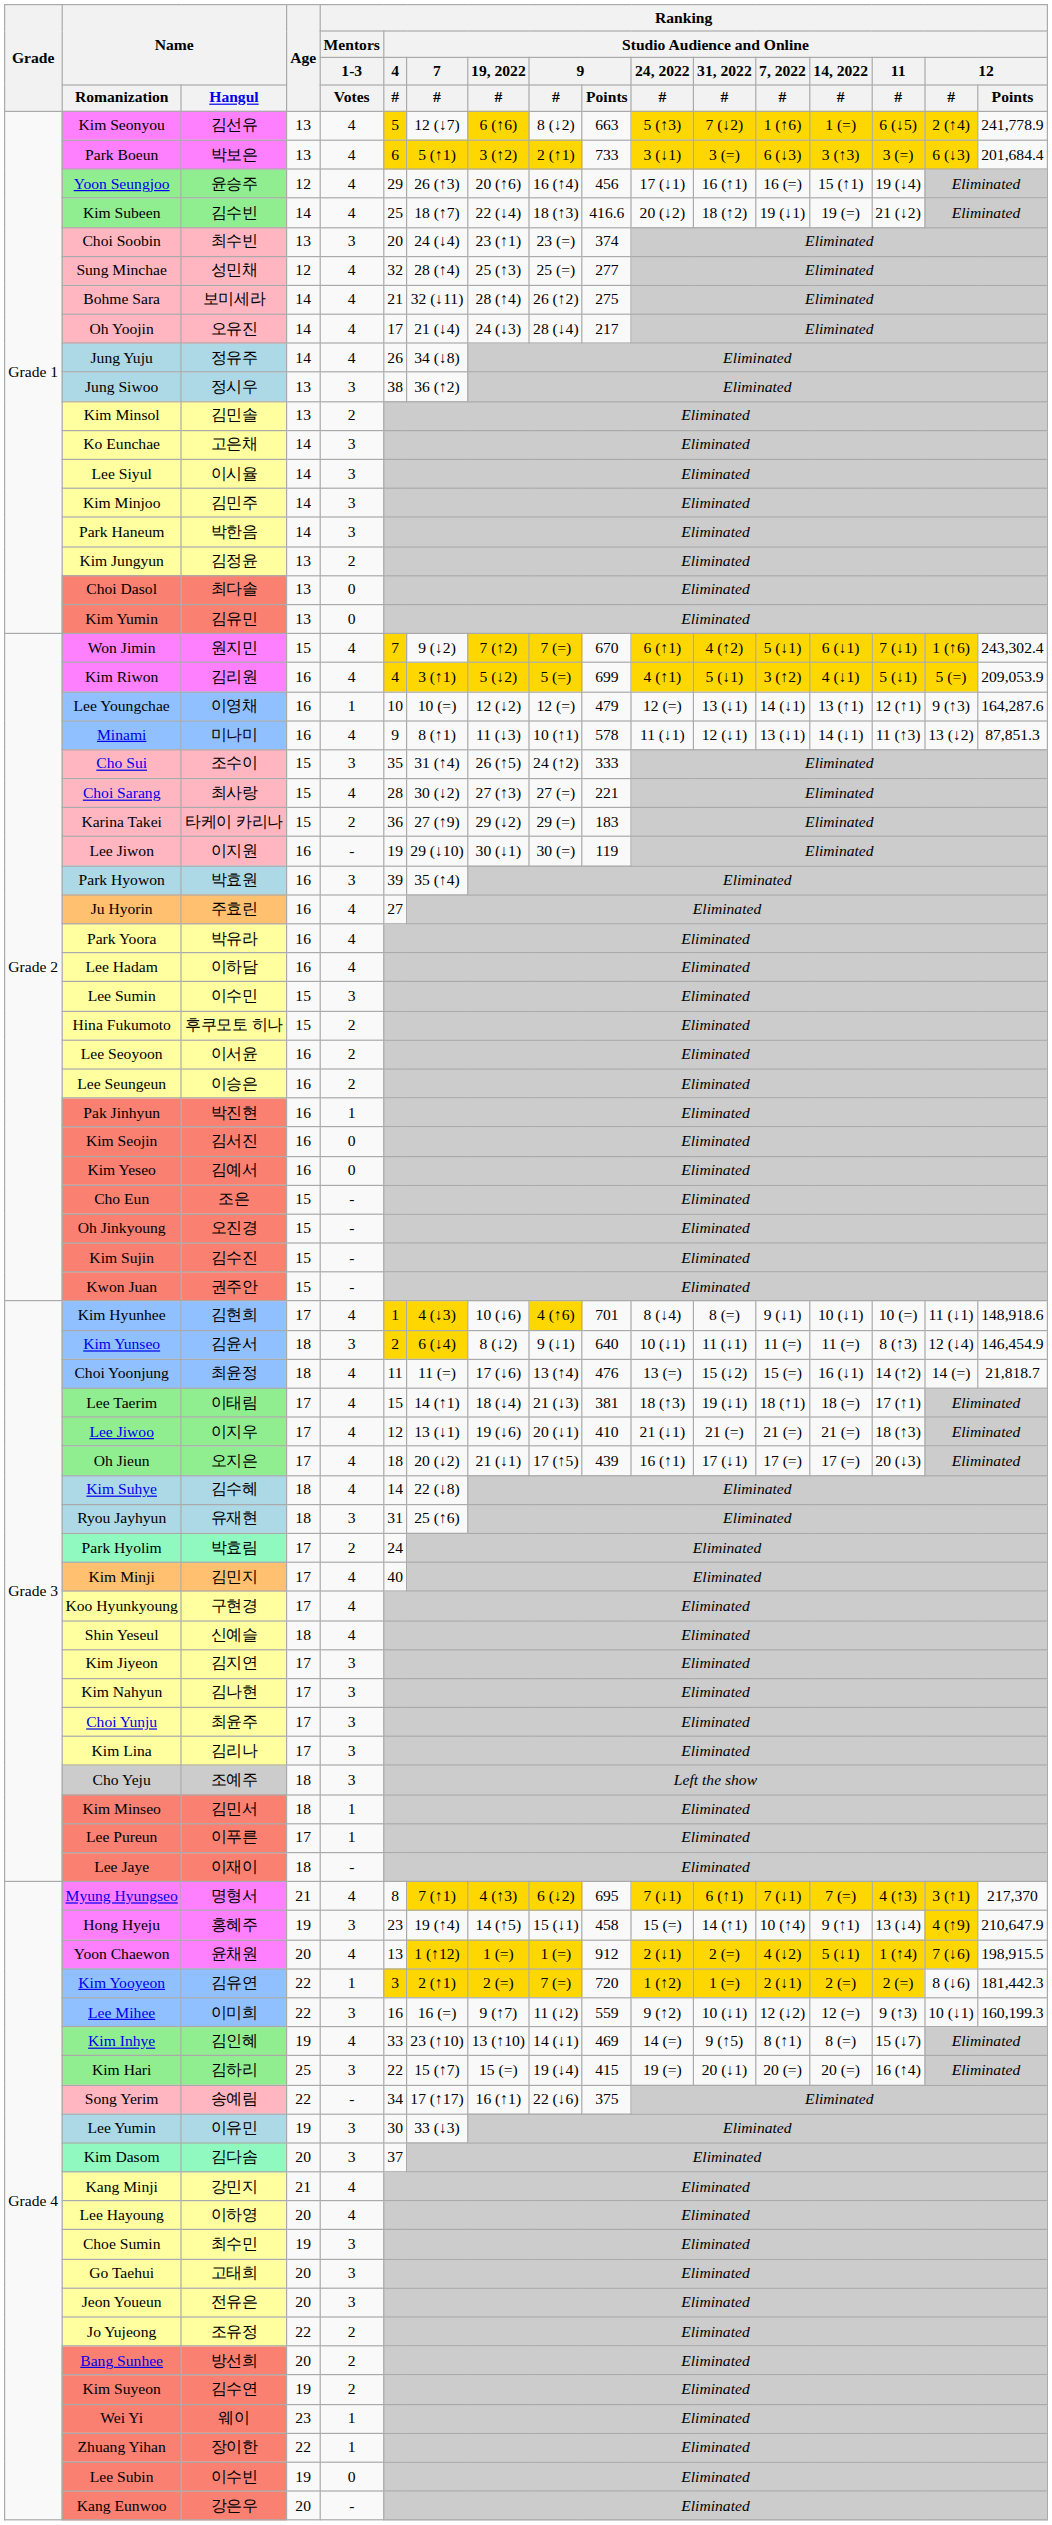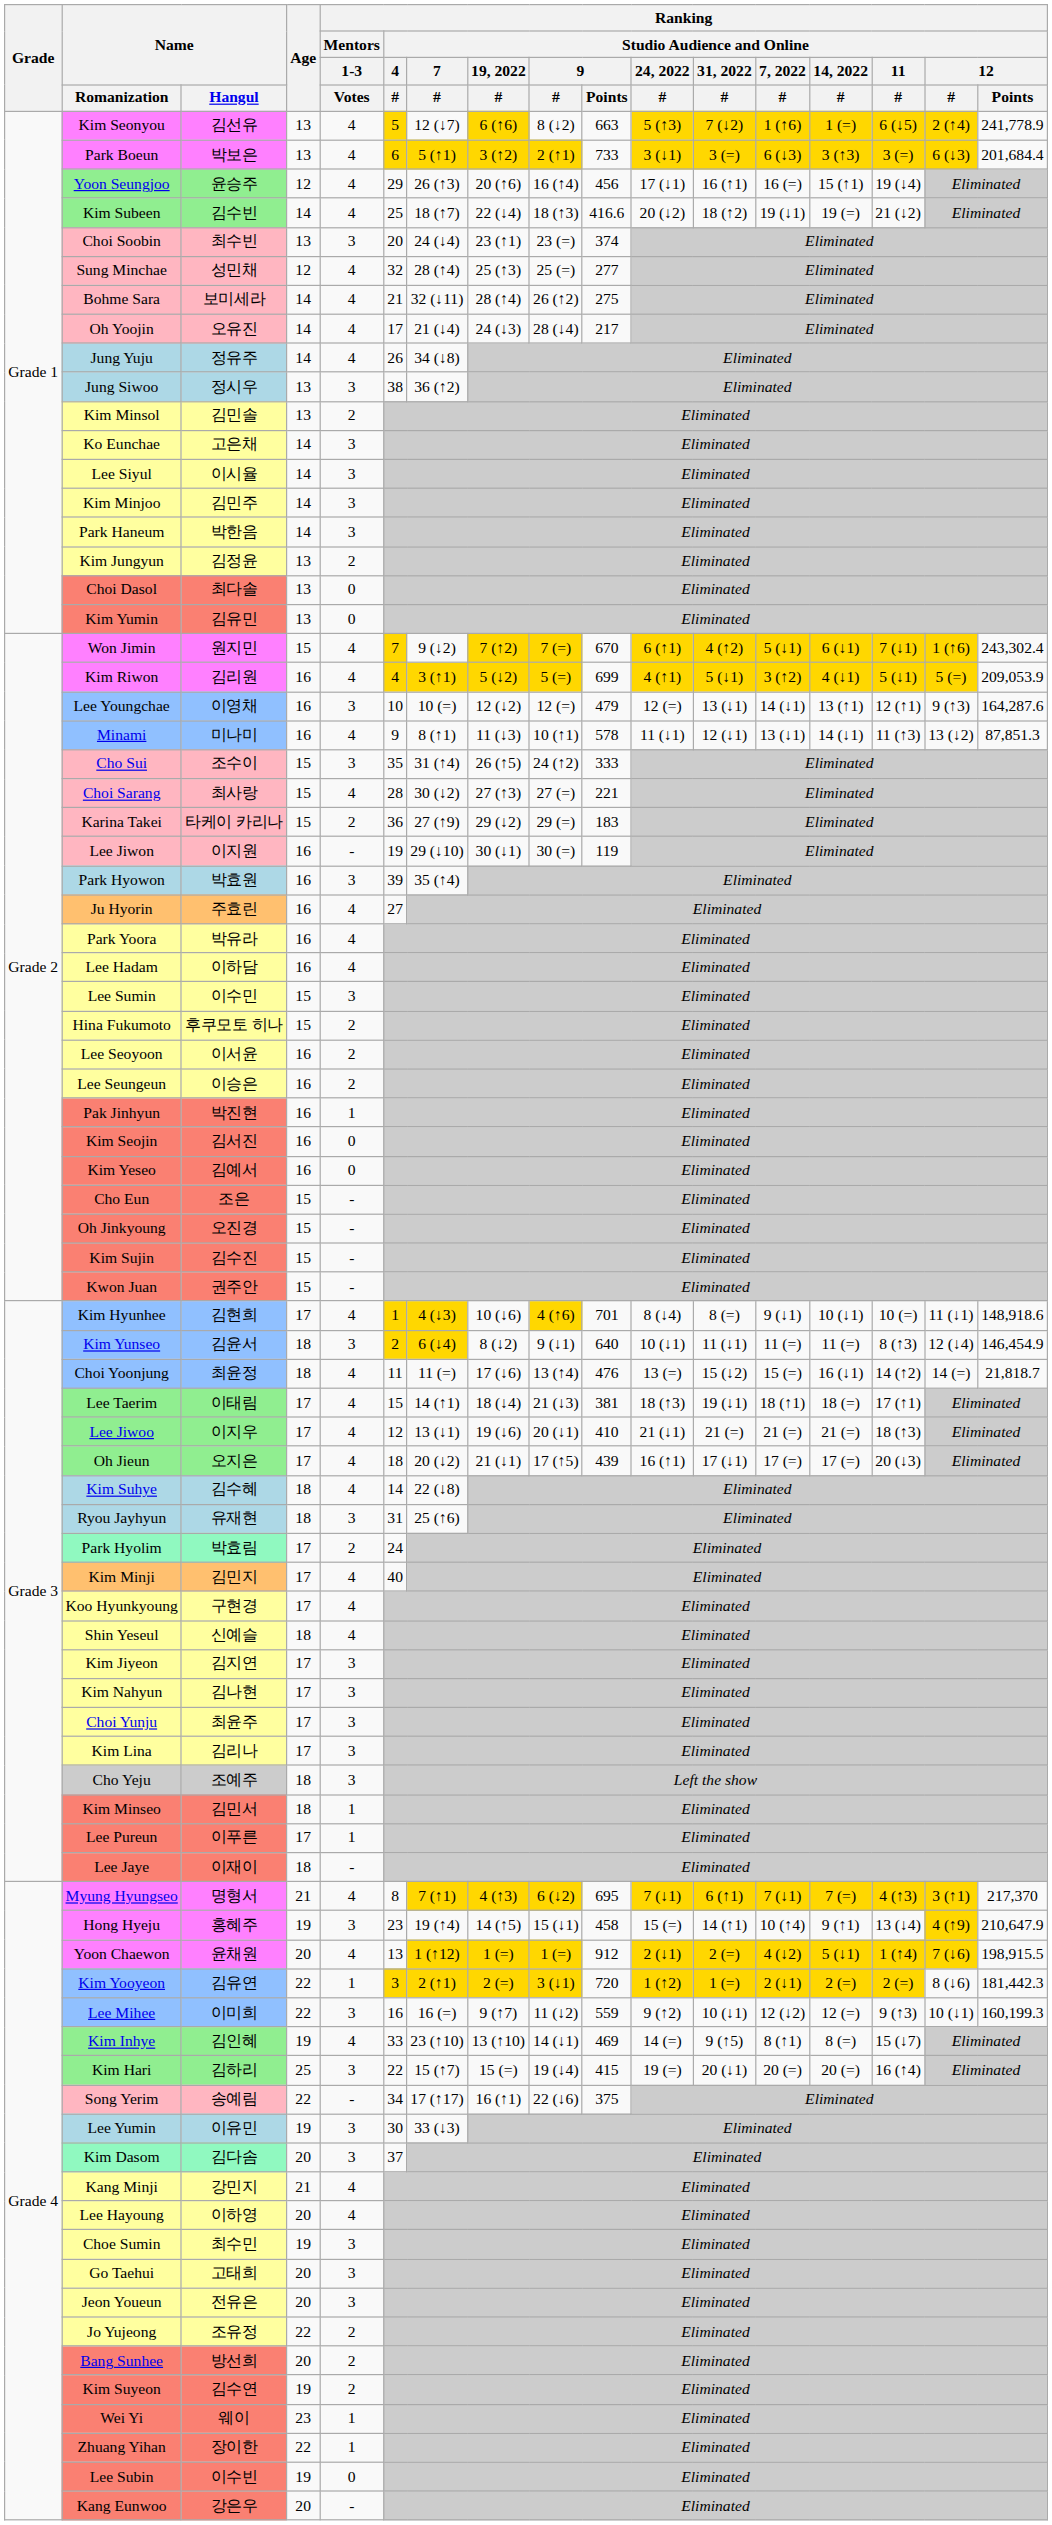Lee Youngchae | Ranking / Mentors / 1-3 / Votes: 1 -> 3
Kim Yooyeon | Ranking / Studio Audience and Online / 9 / #: 7 (=) -> 3 (↓1)
